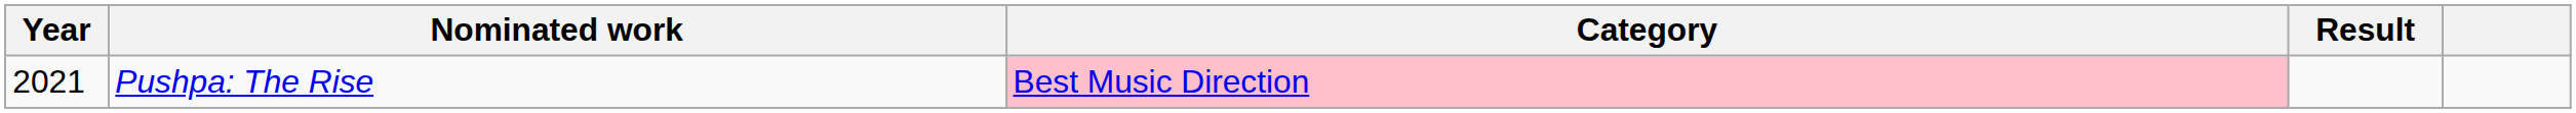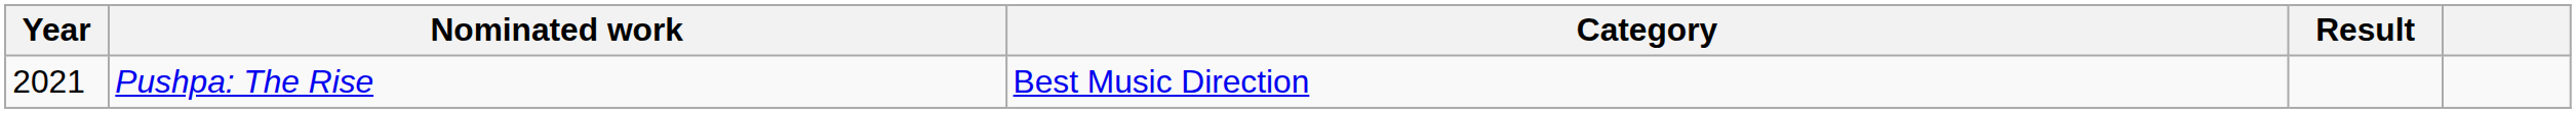Pushpa: The Rise | Category: pink background -> no background
